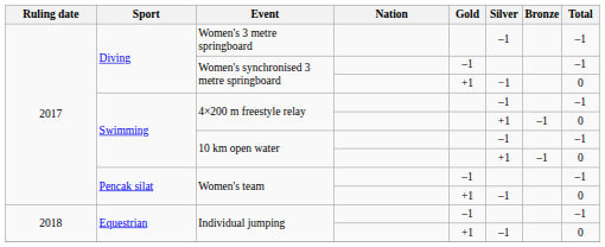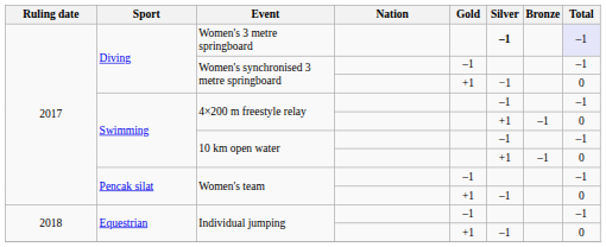Women's 3 metre springboard | Silver: normal -> bold
Women's 3 metre springboard | Total: no background -> lavender background
